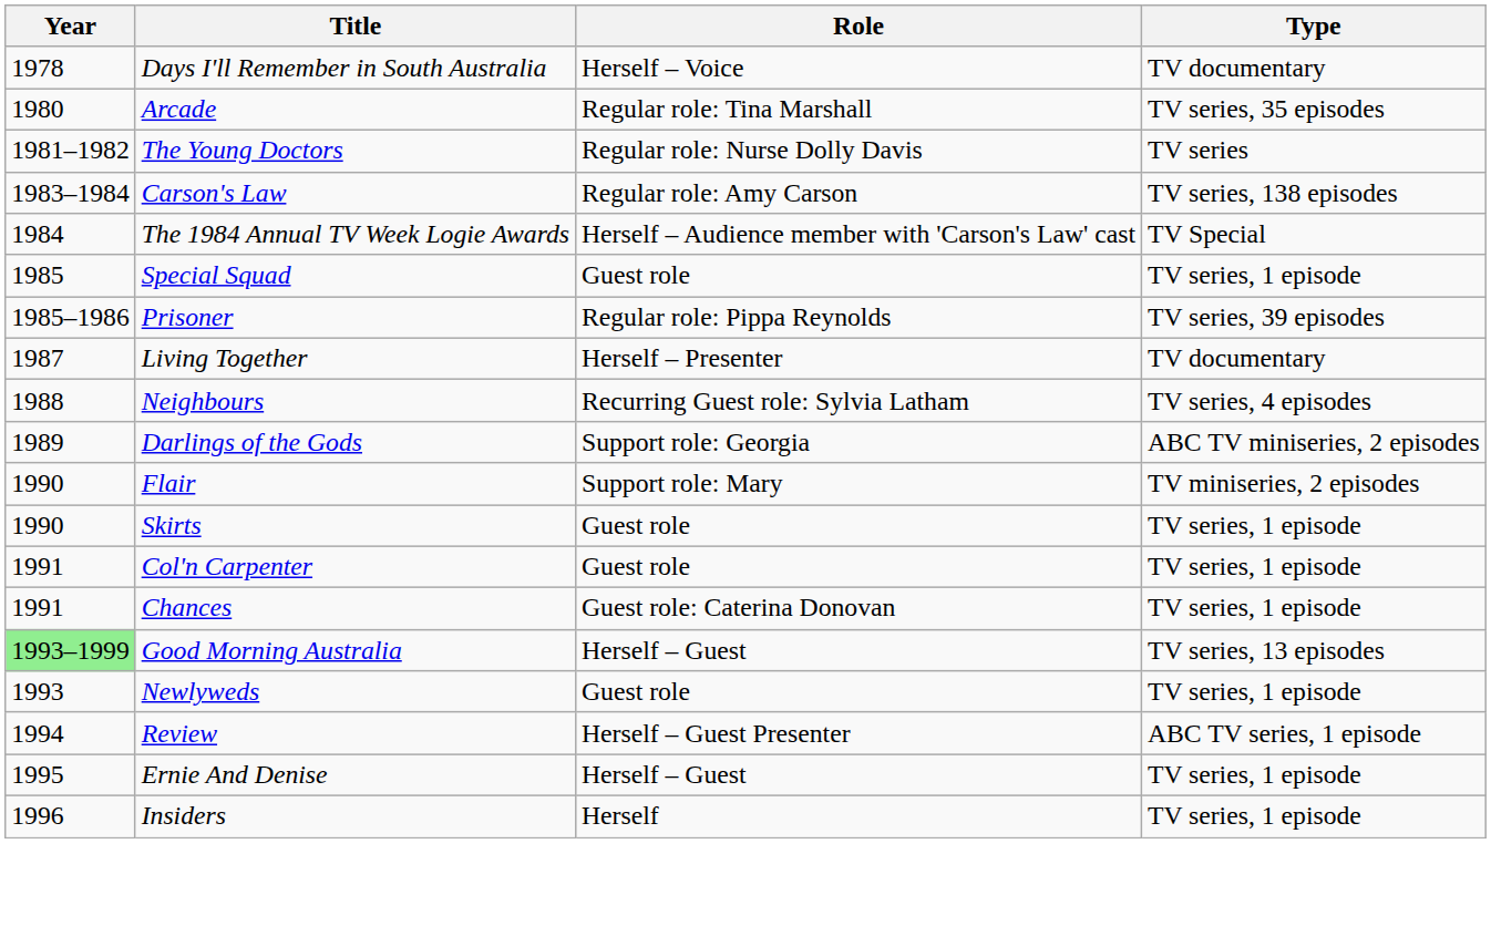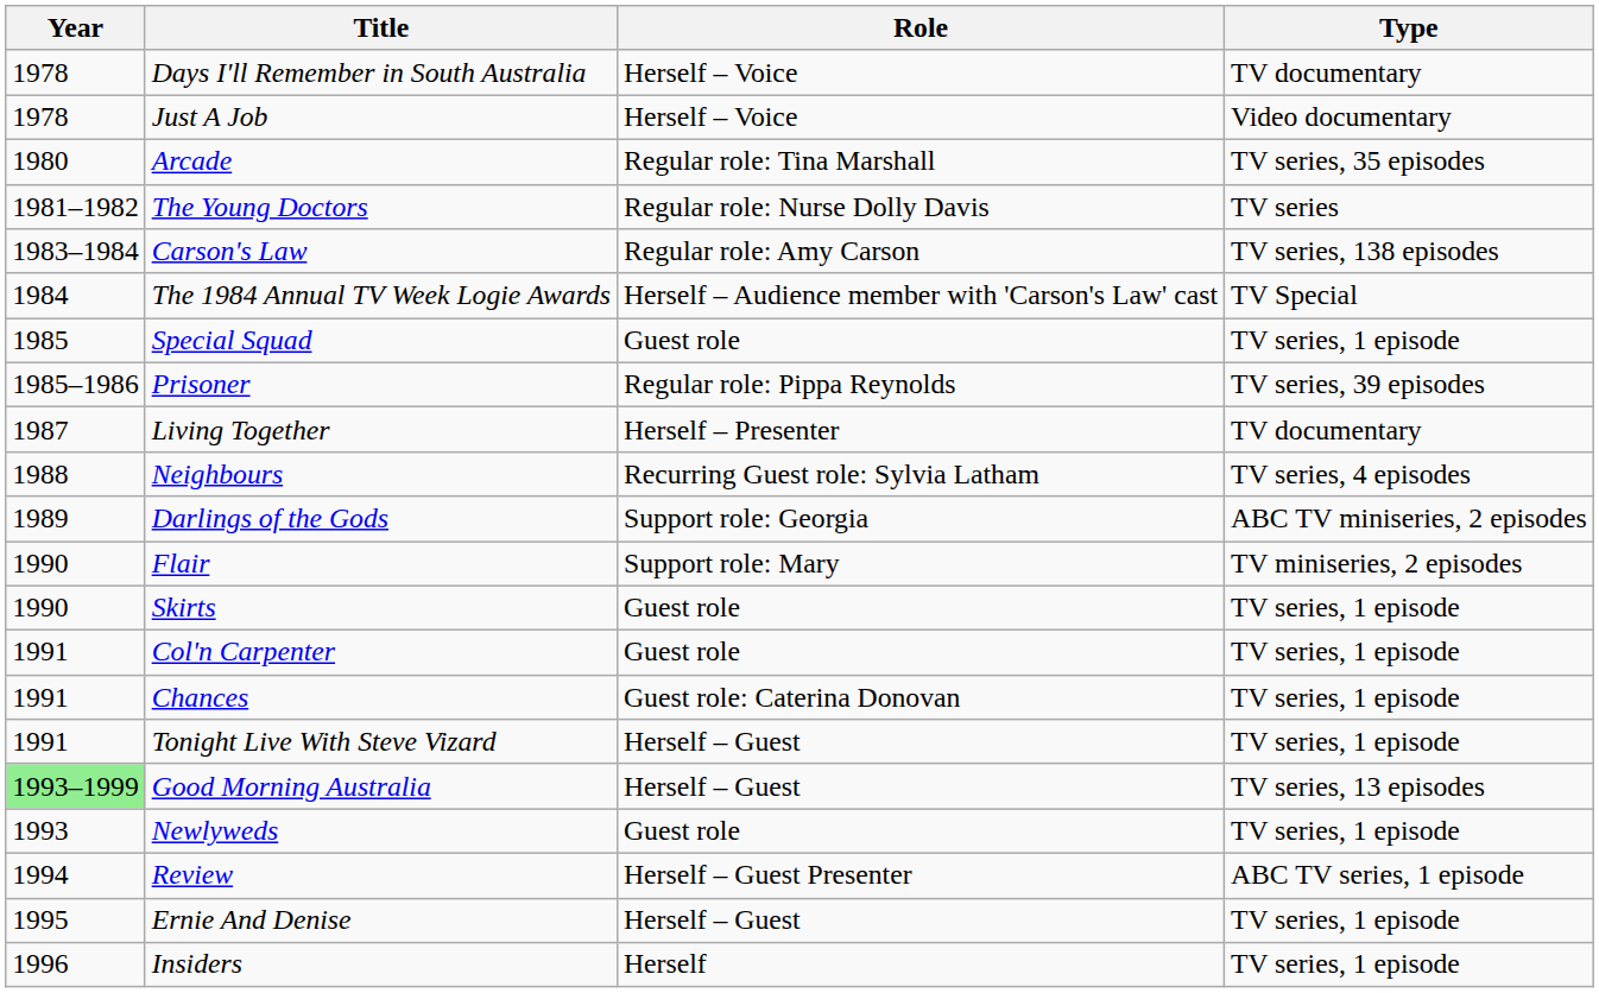+ row: 1978 | Just A Job | Herself – Voice | Video documentary
+ row: 1991 | Tonight Live With Steve Vizard | Herself – Guest | TV series, 1 episode
